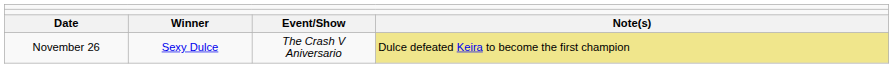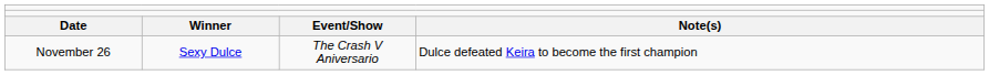November 26 | column 4: khaki background -> no background
